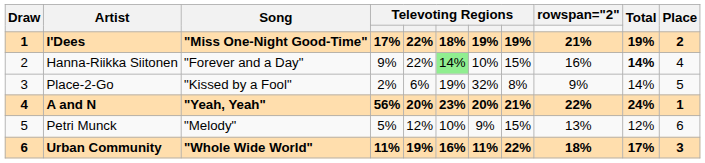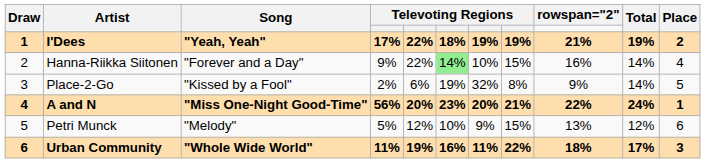I'Dees | Song: "Miss One-Night Good-Time" -> "Yeah, Yeah"
Hanna-Riikka Siitonen | Total: bold -> normal
A and N | Song: "Yeah, Yeah" -> "Miss One-Night Good-Time"
